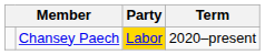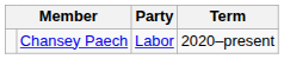Chansey Paech | Party: gold background -> no background
